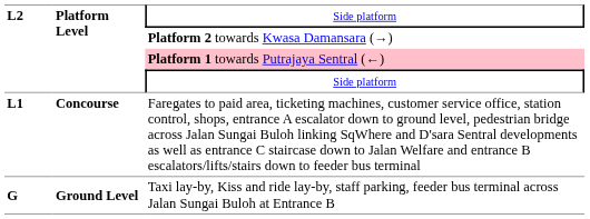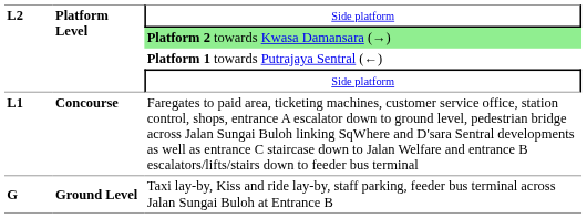Platform 2 towards Kwasa Damansara (→) | column 3: no background -> lightgreen background
Platform 1 towards Putrajaya Sentral (←) | column 3: pink background -> no background
